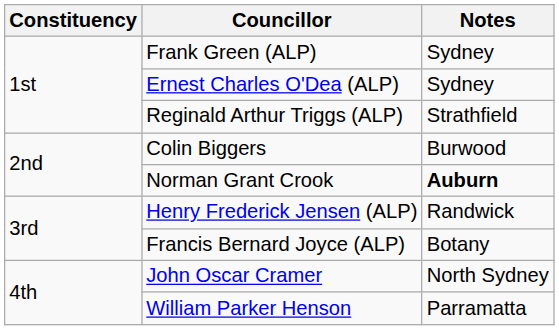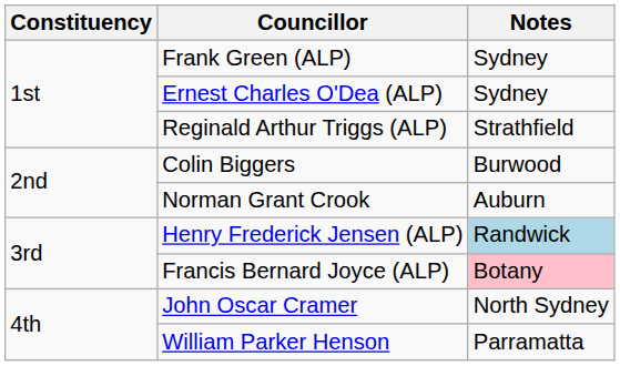Norman Grant Crook | Notes: bold -> normal
Henry Frederick Jensen (ALP) | Notes: no background -> lightblue background
Francis Bernard Joyce (ALP) | Notes: no background -> pink background
